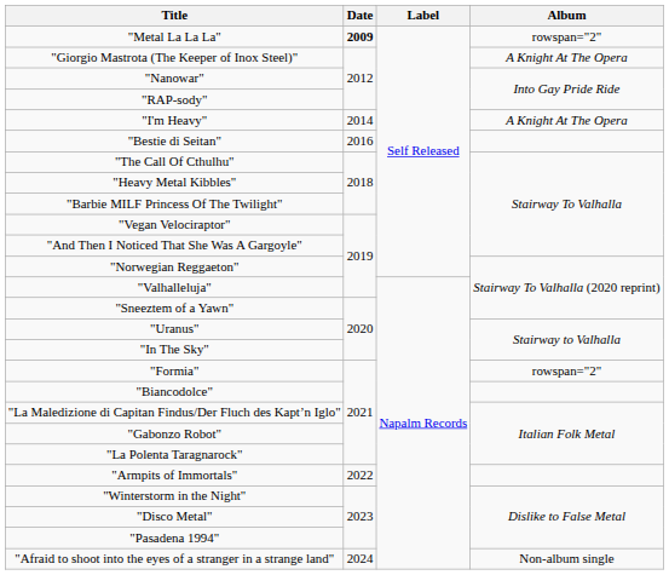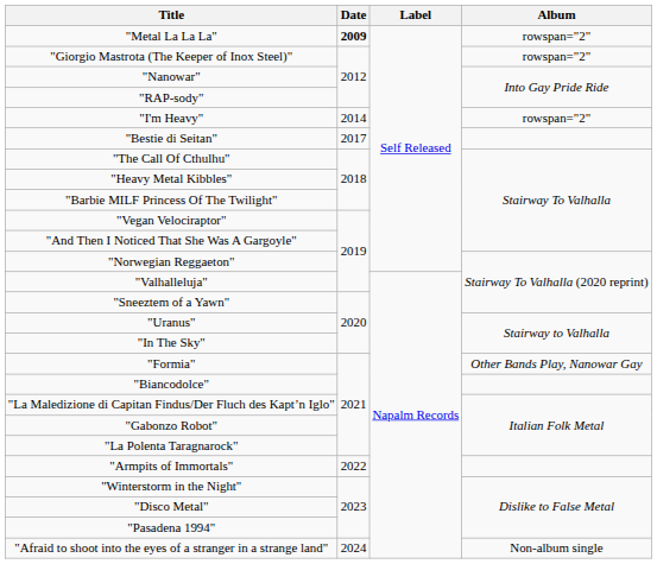"Giorgio Mastrota (The Keeper of Inox Steel)" | Album: A Knight At The Opera -> rowspan="2"
"I'm Heavy" | Album: A Knight At The Opera -> rowspan="2"
"Bestie di Seitan" | Date: 2016 -> 2017
"Formia" | Album: rowspan="2" -> Other Bands Play, Nanowar Gay
